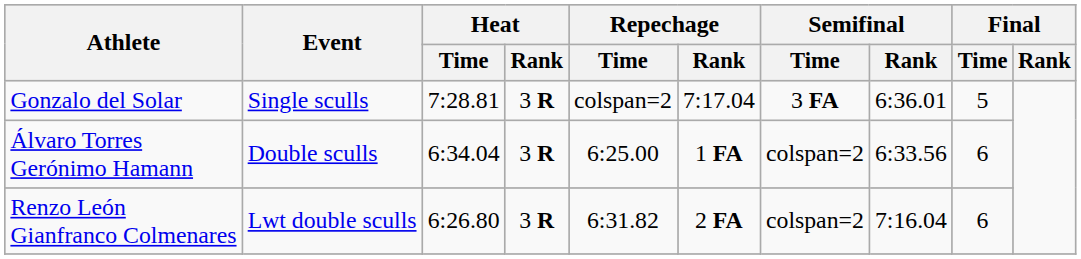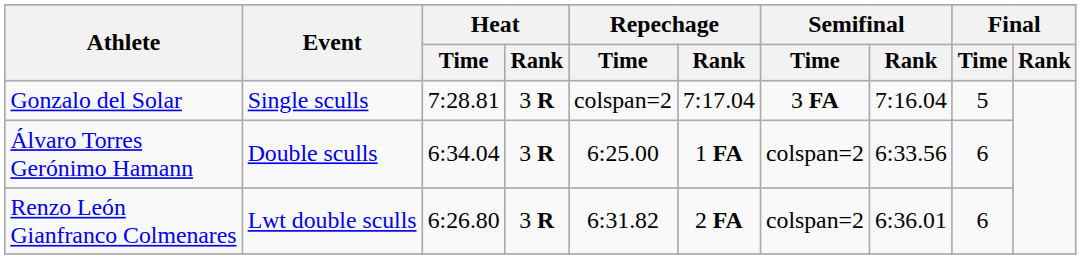Gonzalo del Solar | Semifinal / Rank: 6:36.01 -> 7:16.04
Renzo León Gianfranco Colmenares | Semifinal / Rank: 7:16.04 -> 6:36.01
